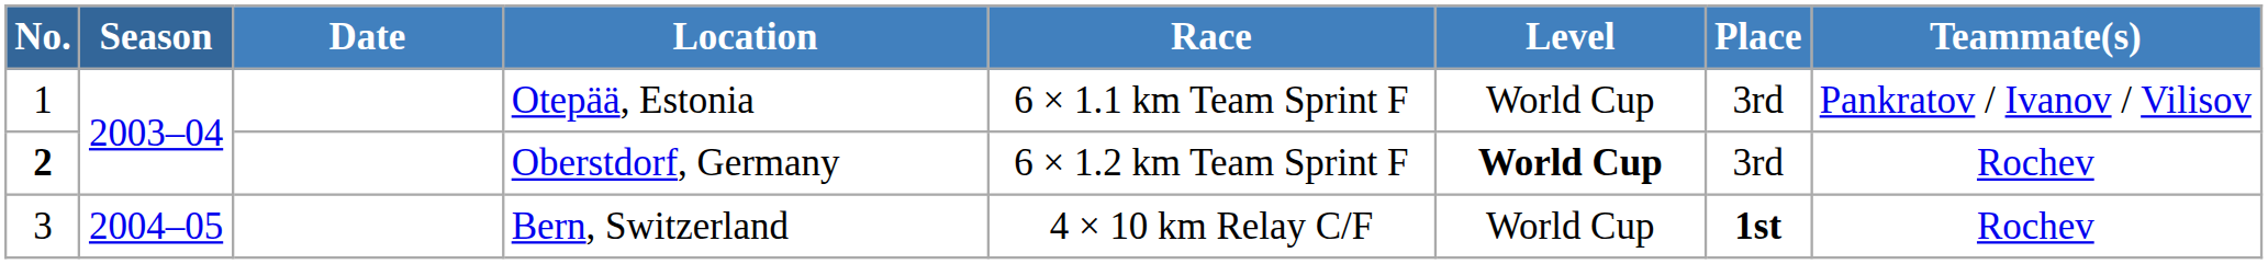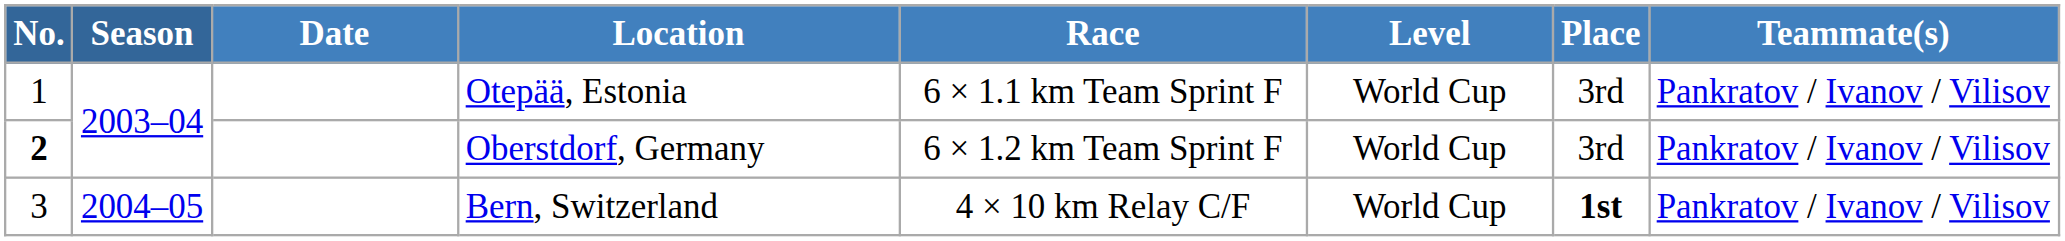Oberstdorf, Germany | Level: bold -> normal
Oberstdorf, Germany | Teammate(s): Rochev -> Pankratov / Ivanov / Vilisov
Bern, Switzerland | Teammate(s): Rochev -> Pankratov / Ivanov / Vilisov
